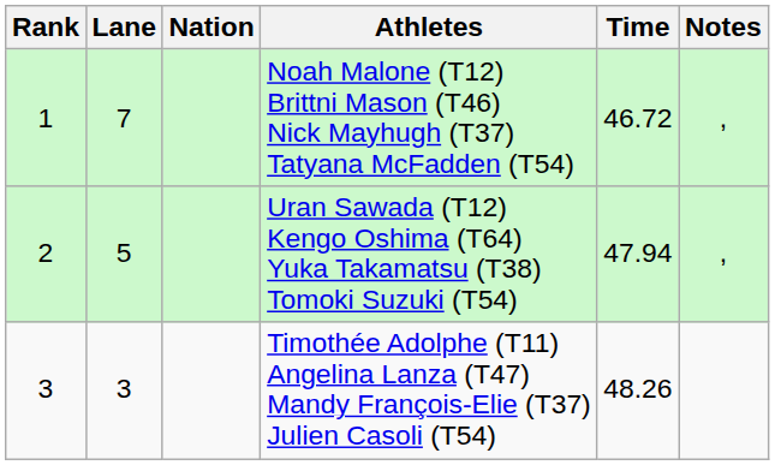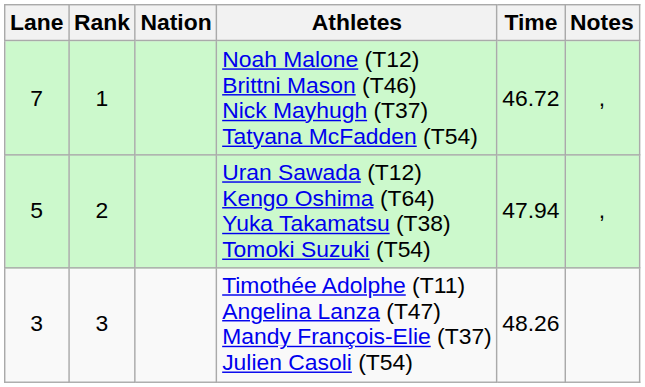columns swapped: Rank <-> Lane
